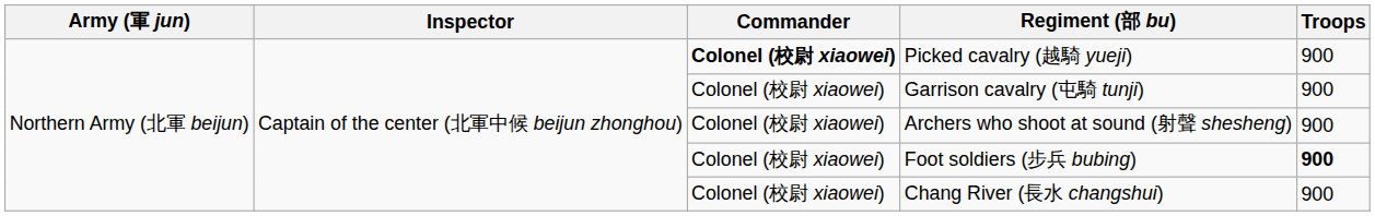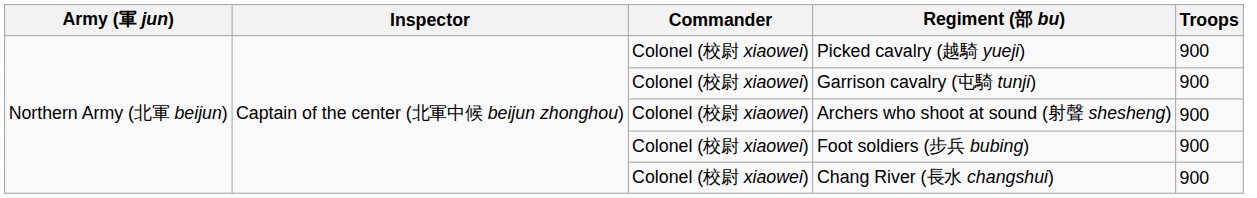Picked cavalry (越騎 yueji) | Commander: bold -> normal
Foot soldiers (步兵 bubing) | Troops: bold -> normal
